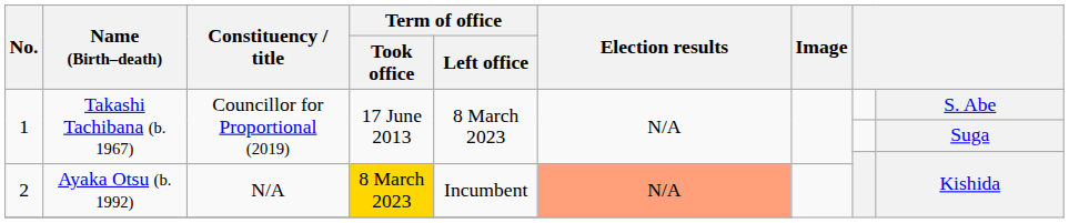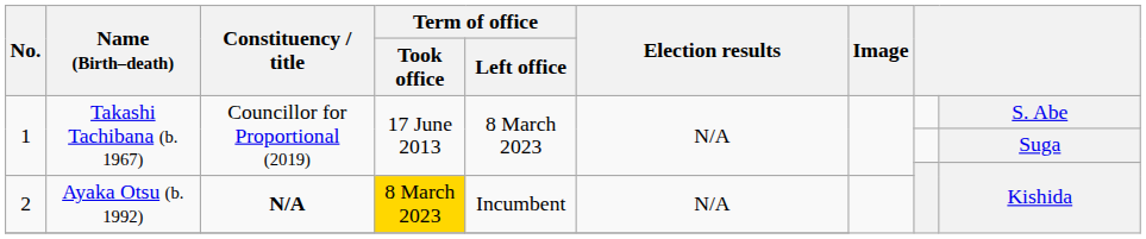2 | Constituency / title: normal -> bold
2 | Election results: lightsalmon background -> no background
